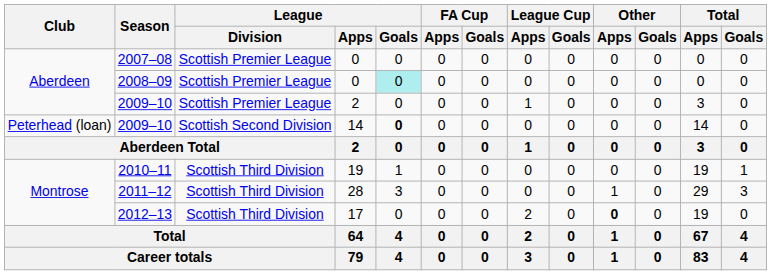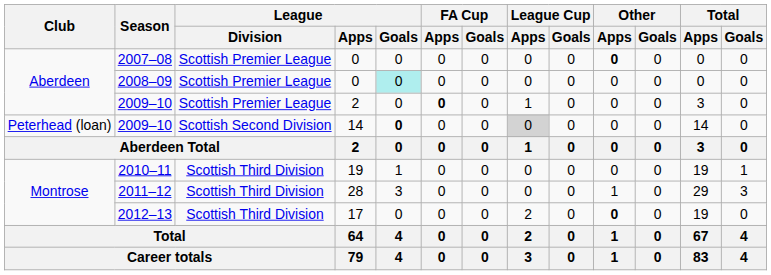2007–08 | Other / Apps: normal -> bold
2009–10 / 2 | FA Cup / Apps: normal -> bold
2009–10 / 14 | League Cup / Apps: no background -> lightgrey background
